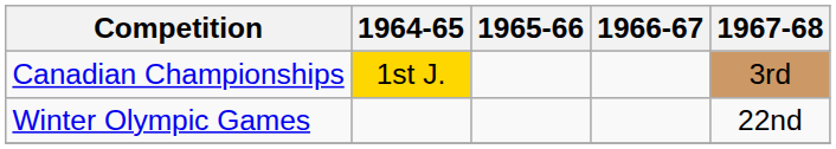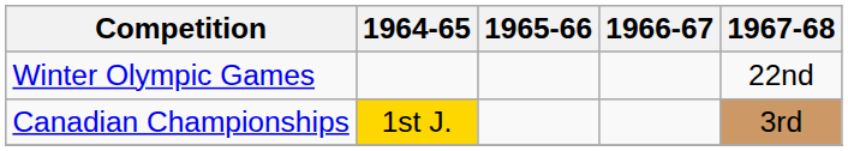rows swapped: Winter Olympic Games <-> Canadian Championships
